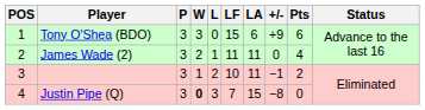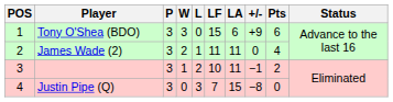Justin Pipe (Q) | W: bold -> normal
